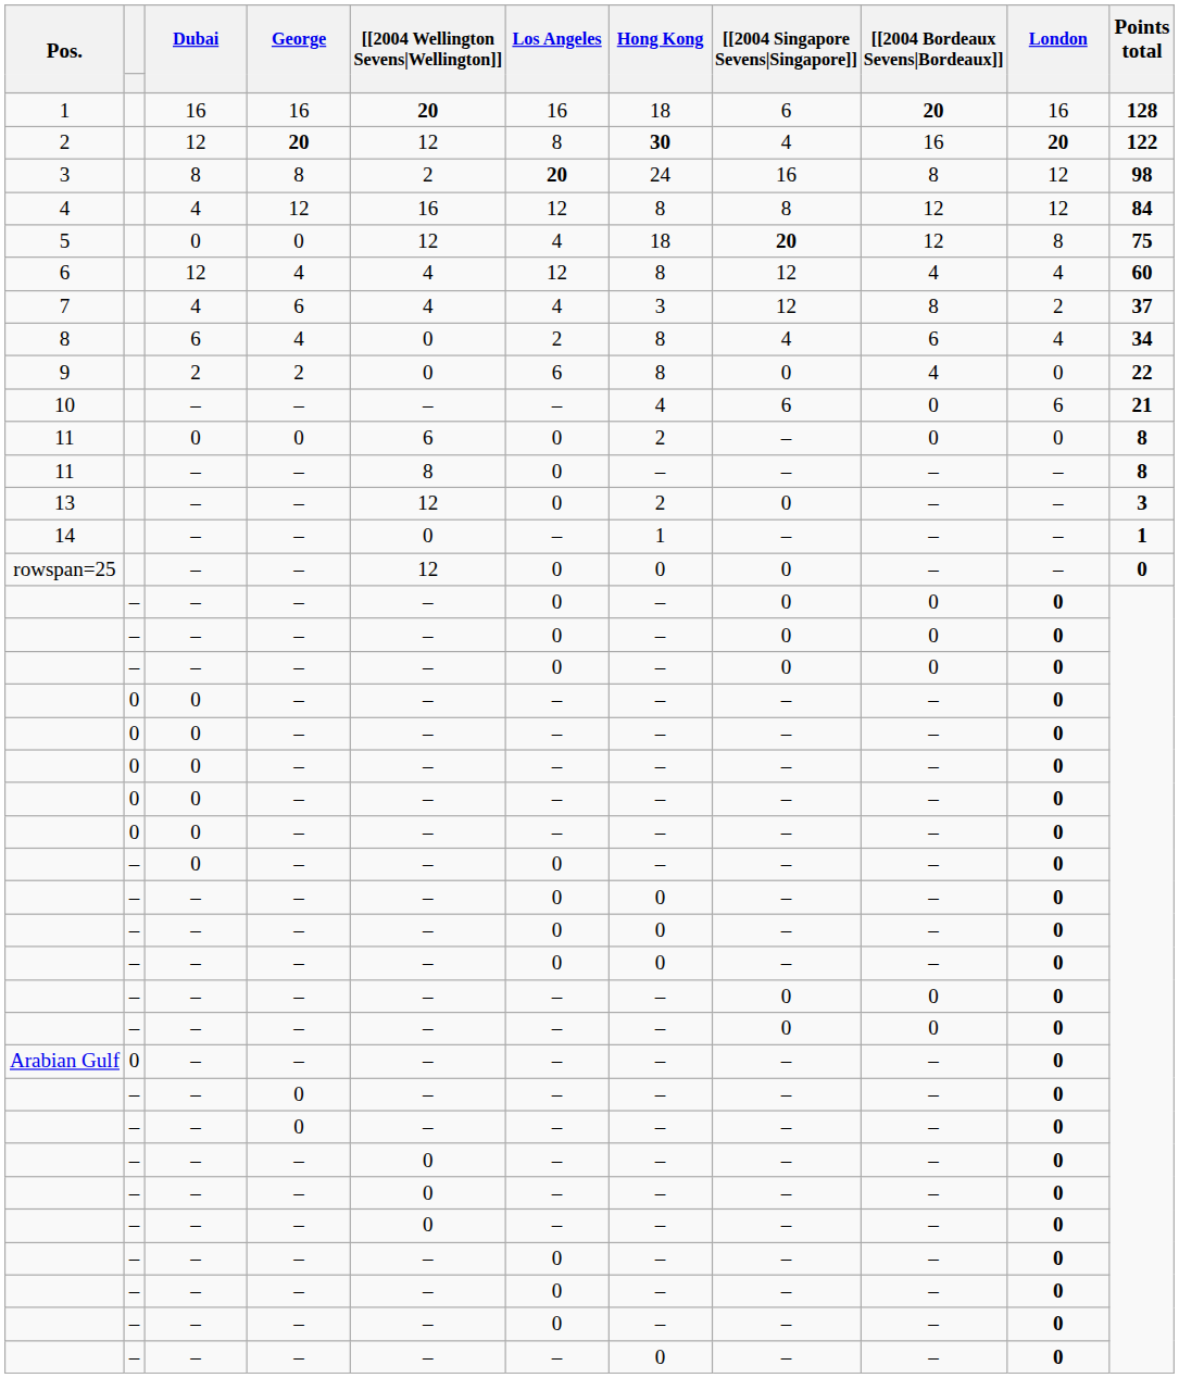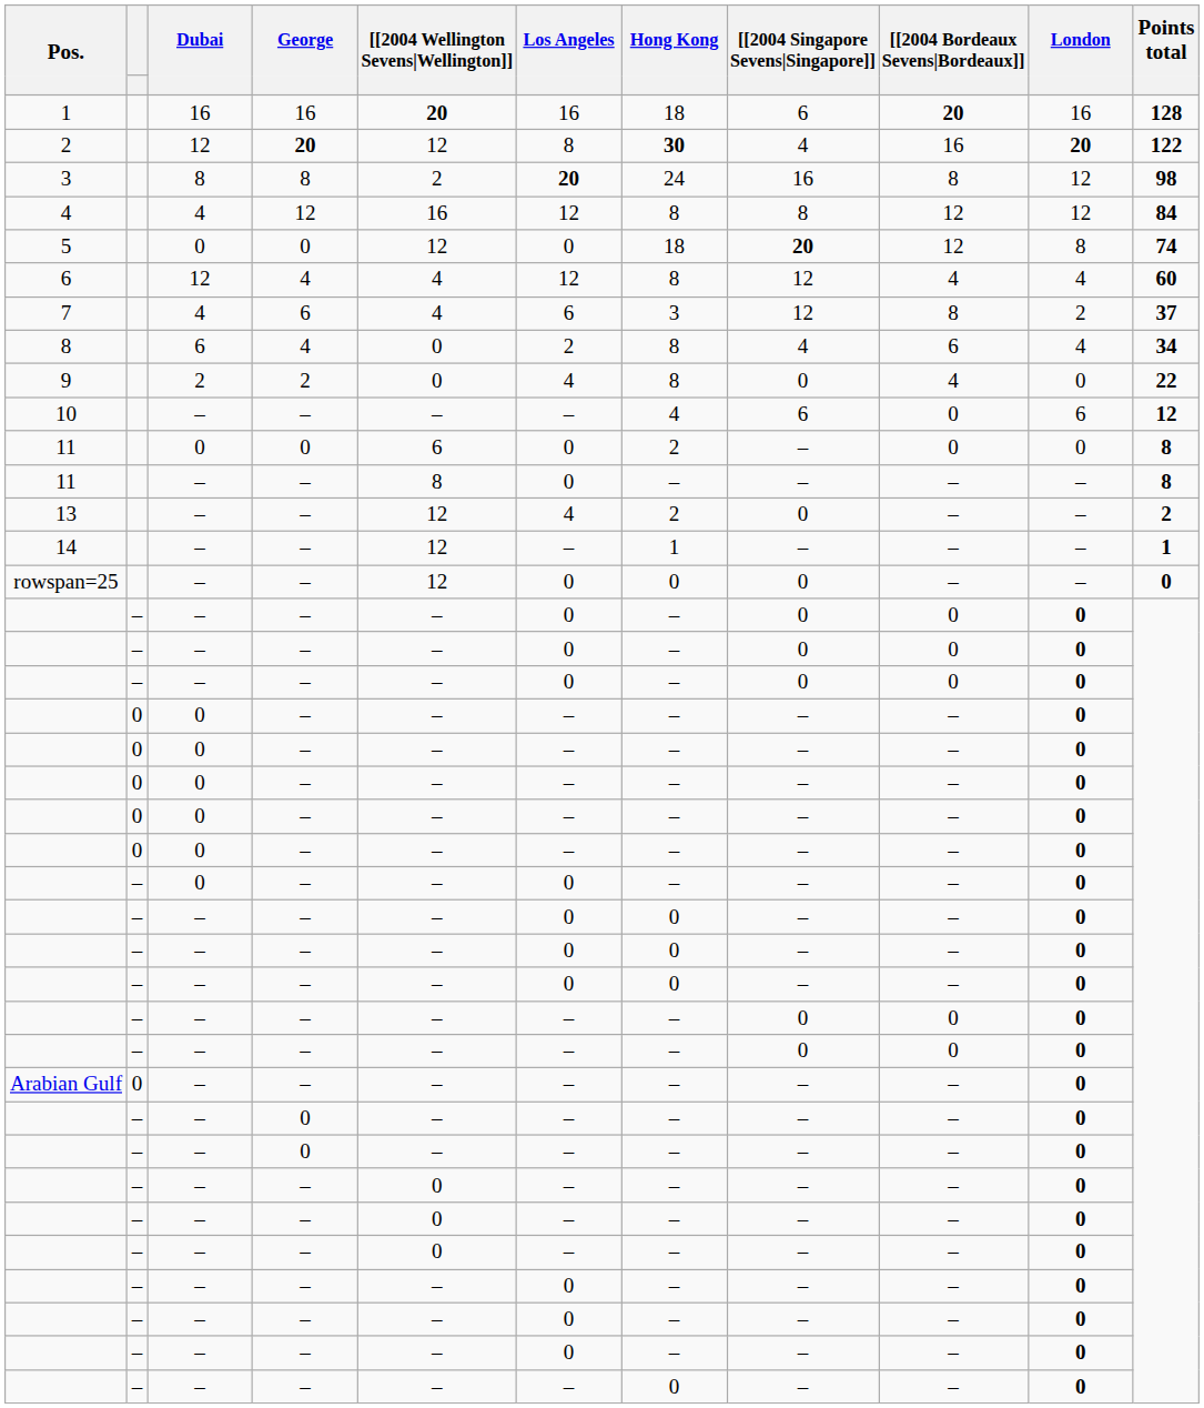5 | Los Angeles: 4 -> 0
5 | Points total: 75 -> 74
7 | Los Angeles: 4 -> 6
9 | Los Angeles: 6 -> 4
10 | Points total: 21 -> 12
13 | Los Angeles: 0 -> 4
13 | Points total: 3 -> 2
14 | [[2004 Wellington Sevens|Wellington]]: 0 -> 12
